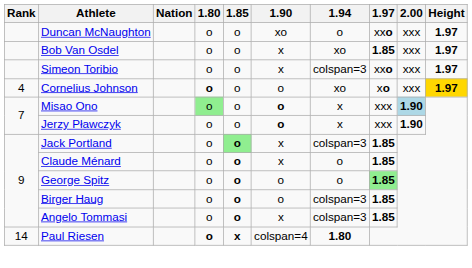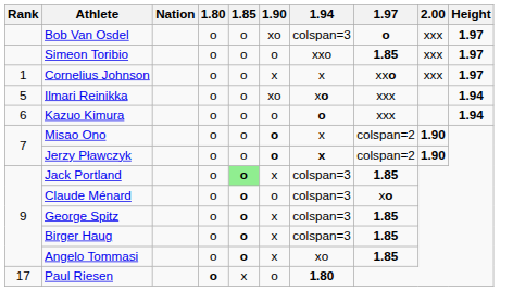- row: Duncan McNaughton | o | o | xo | o | xxo | xxx | 1.97
Bob Van Osdel | 1.90: x -> xo
Bob Van Osdel | 1.94: xo -> colspan=3
Bob Van Osdel | 1.97: 1.85 -> o
Simeon Toribio | 1.90: x -> o
Simeon Toribio | 1.94: colspan=3 -> xxo
Simeon Toribio | 1.97: xxo -> 1.85
Cornelius Johnson | Rank: 4 -> 1
Cornelius Johnson | 1.80: bold -> normal
Cornelius Johnson | 1.90: o -> x
Cornelius Johnson | 1.94: xo -> x
Cornelius Johnson | 1.97: xo -> xxo
Cornelius Johnson | Height: gold background -> no background
+ row: 5 | Ilmari Reinikka | o | o | xo | xo | xxx | 1.94
+ row: 6 | Kazuo Kimura | o | o | o | o | xxx | 1.94
Misao Ono | 1.80: lightgreen background -> no background
Misao Ono | 1.97: xxx -> colspan=2
Misao Ono | 2.00: lightblue background -> no background
Jerzy Pławczyk | 1.94: normal -> bold
Jerzy Pławczyk | 1.97: xxx -> colspan=2
Claude Ménard | 1.90: x -> o
Claude Ménard | 1.94: o -> colspan=3
Claude Ménard | 1.97: 1.85 -> xo
George Spitz | 1.90: o -> x
George Spitz | 1.94: o -> colspan=3
George Spitz | 1.97: lightgreen background -> no background
Birger Haug | 1.90: o -> x
Angelo Tommasi | 1.94: colspan=3 -> xo
Paul Riesen | Rank: 14 -> 17
Paul Riesen | 1.85: bold -> normal
Paul Riesen | 1.90: colspan=4 -> o
